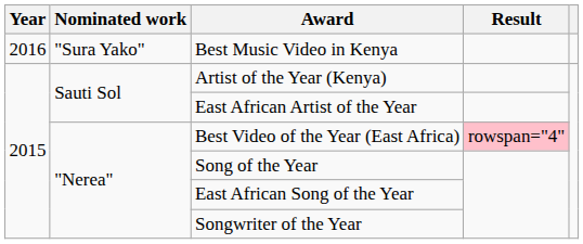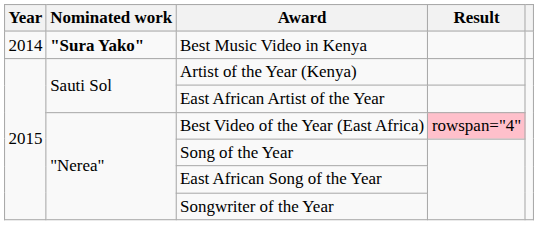Best Music Video in Kenya | Year: 2016 -> 2014
Best Music Video in Kenya | Nominated work: normal -> bold
